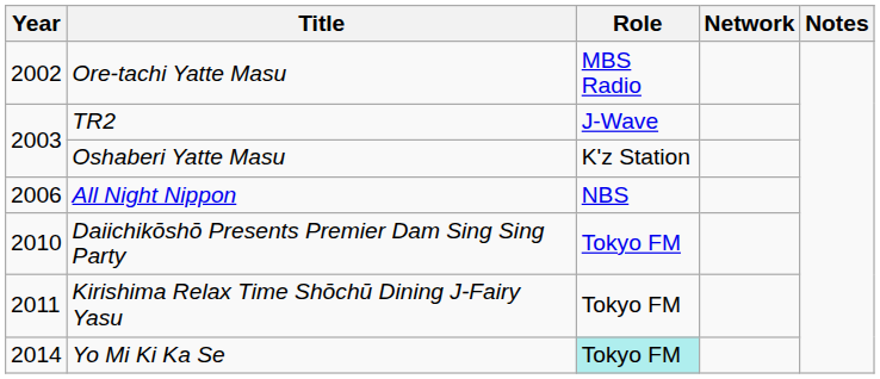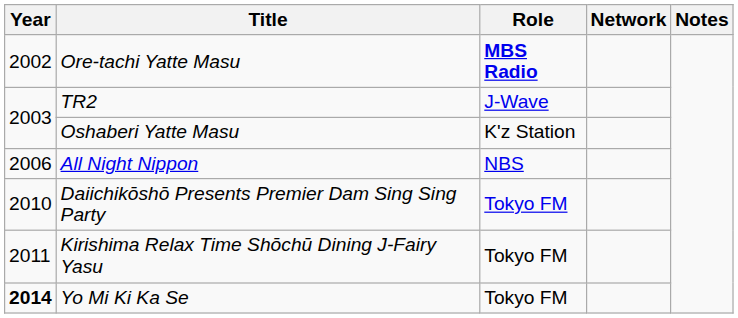Ore-tachi Yatte Masu | Role: normal -> bold
Yo Mi Ki Ka Se | Year: normal -> bold
Yo Mi Ki Ka Se | Role: paleturquoise background -> no background
